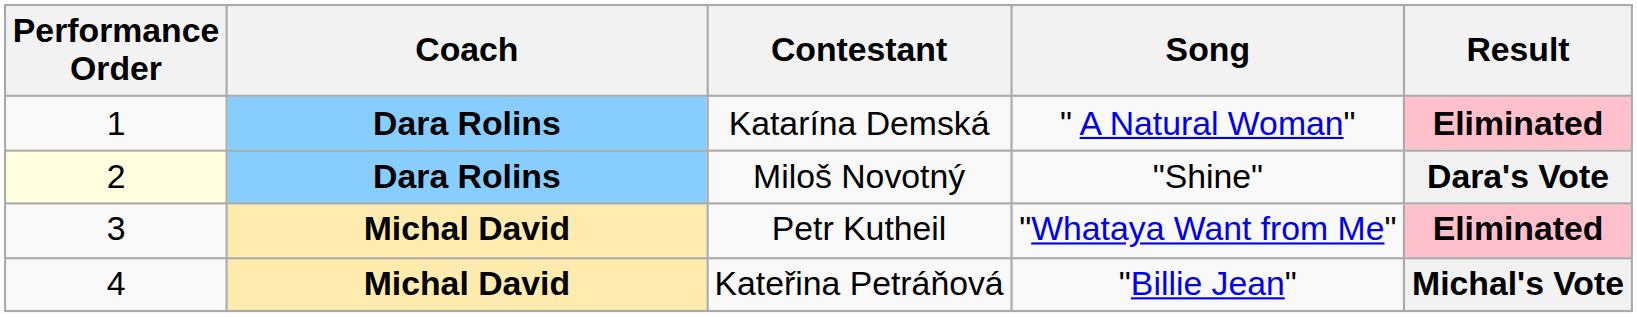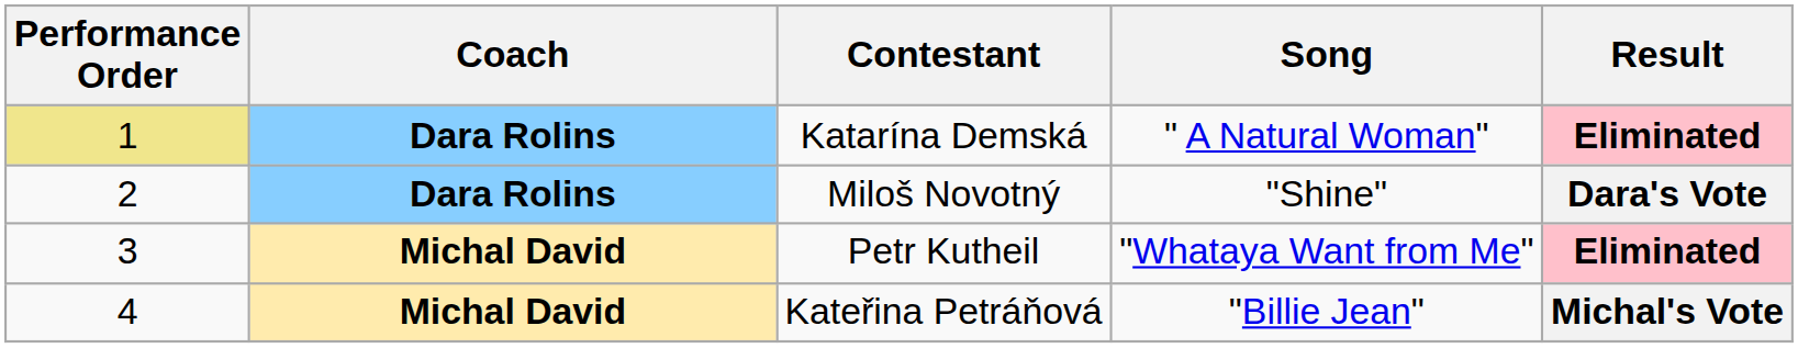Katarína Demská | Performance Order: no background -> khaki background
Miloš Novotný | Performance Order: lightyellow background -> no background
